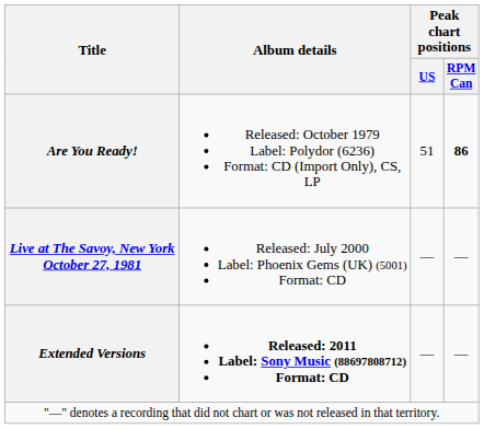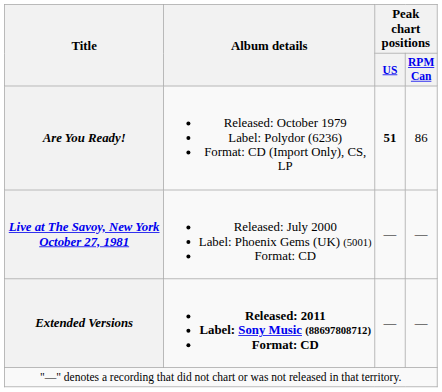Are You Ready! | Peak chart positions / US: normal -> bold
Are You Ready! | Peak chart positions / RPM Can: bold -> normal
